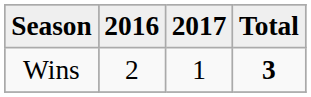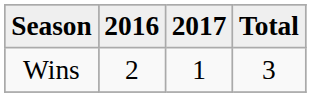Wins | column 4: bold -> normal
